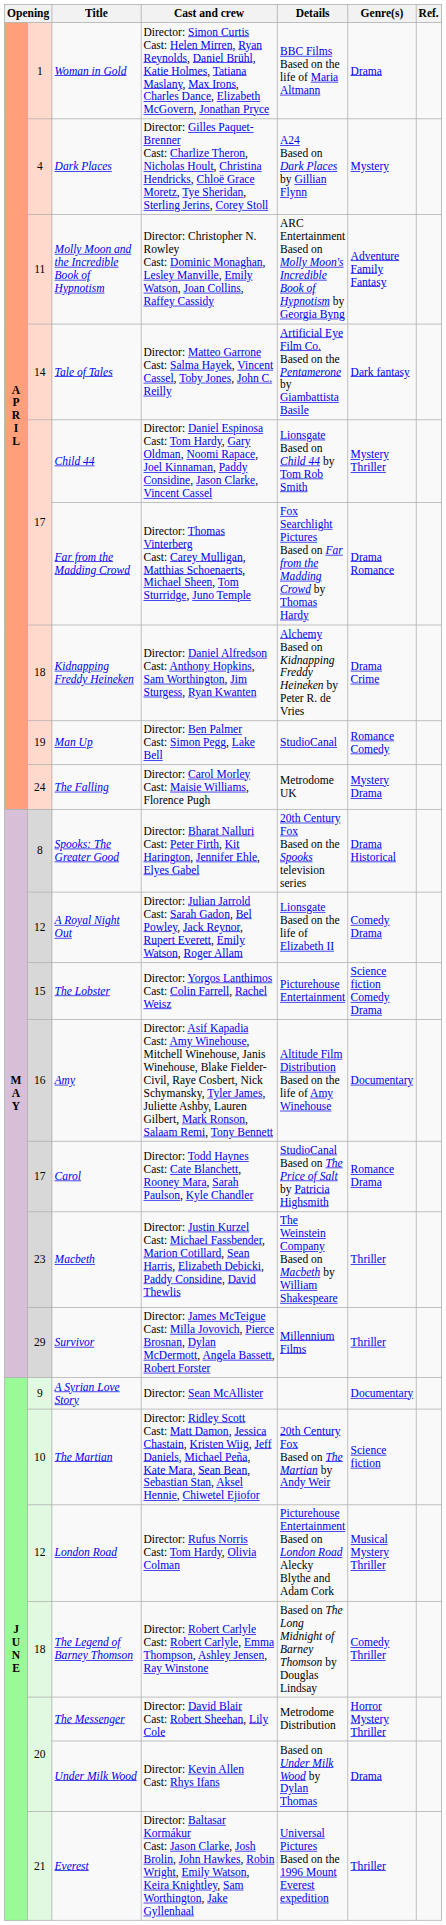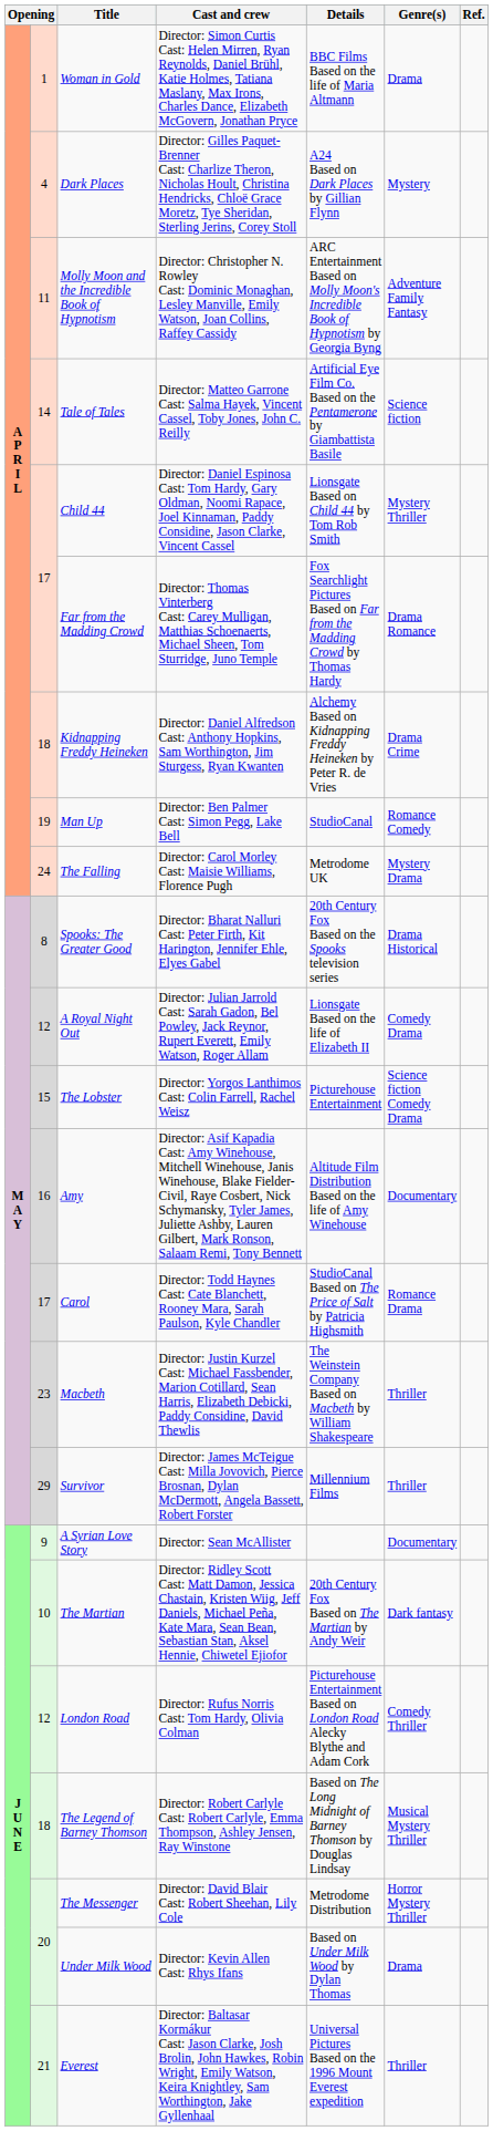Tale of Tales | Genre(s): Dark fantasy -> Science fiction
The Martian | Genre(s): Science fiction -> Dark fantasy
London Road | Genre(s): Musical Mystery Thriller -> Comedy Thriller
The Legend of Barney Thomson | Genre(s): Comedy Thriller -> Musical Mystery Thriller
